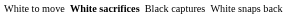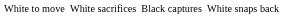White to move | column 2: bold -> normal
